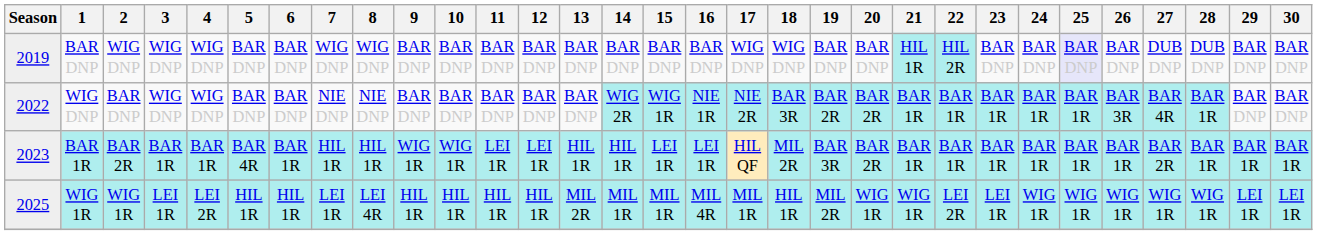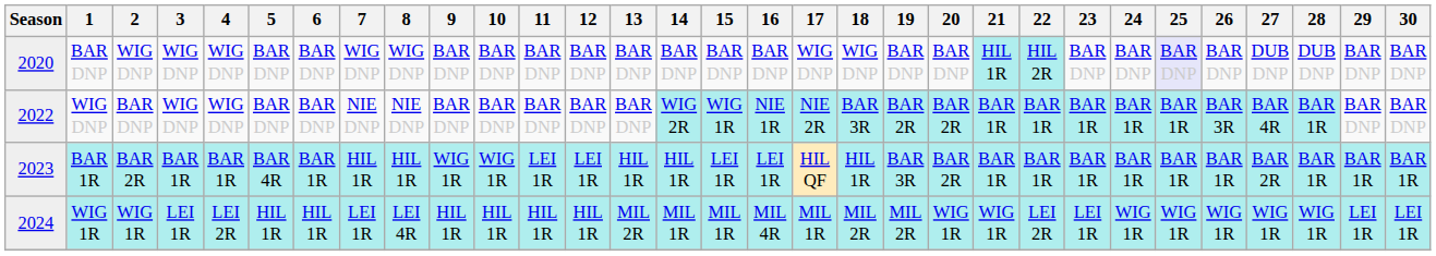row 2 | Season: 2019 -> 2020
row 4 | 18: MIL 2R -> HIL 1R
row 5 | Season: 2025 -> 2024
row 5 | 18: HIL 1R -> MIL 2R
